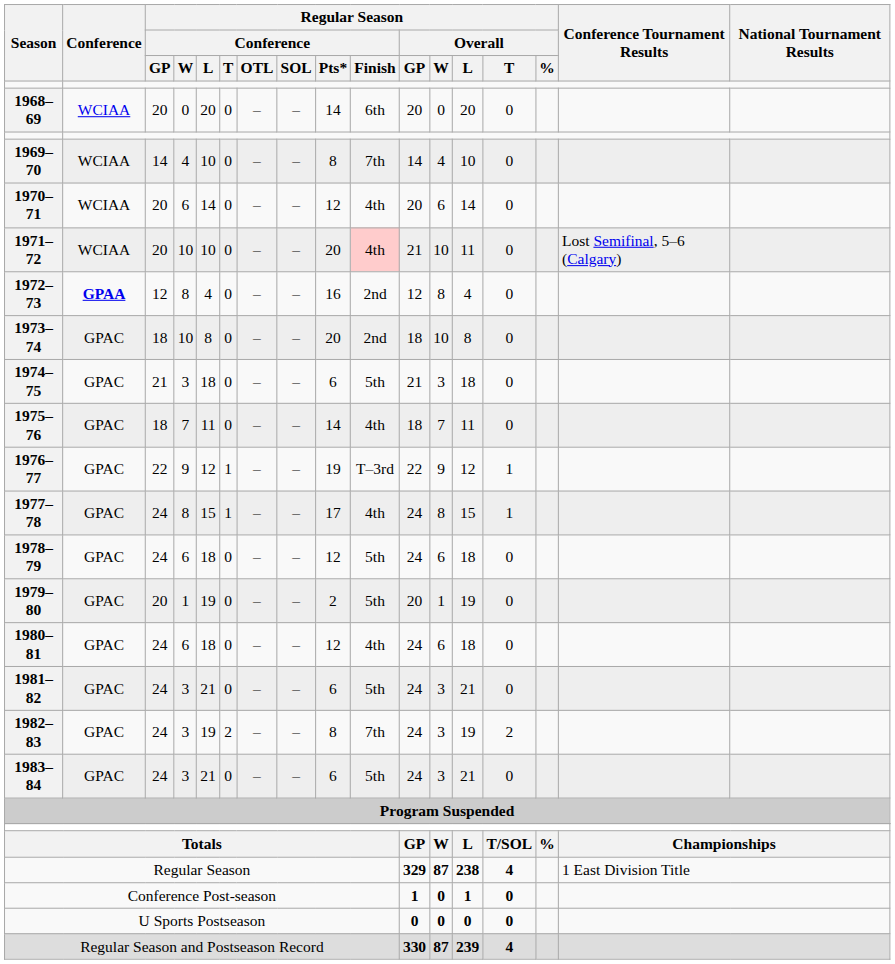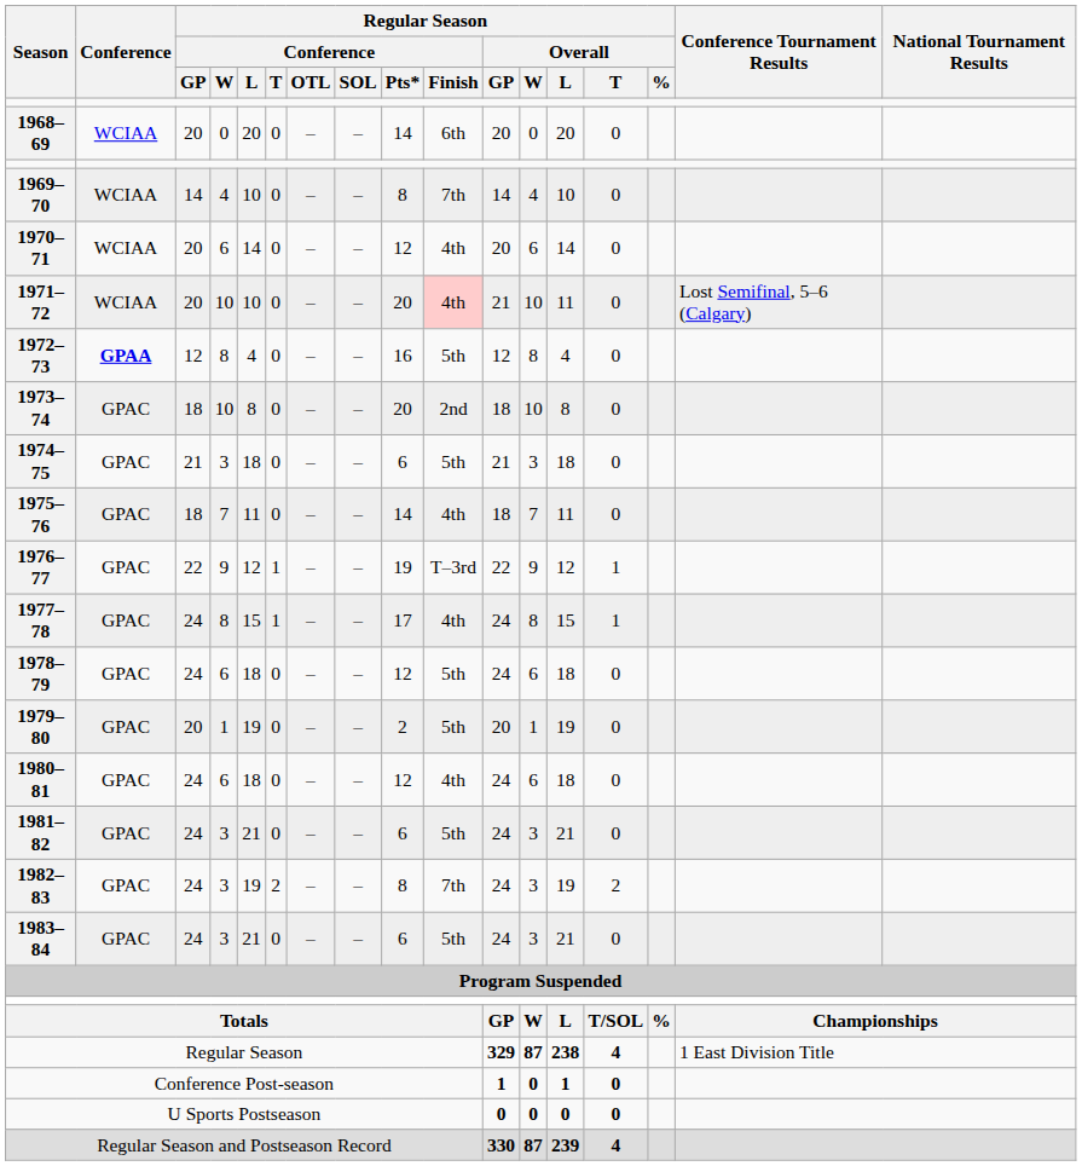1972–73 | Regular Season / Conference / Finish: 2nd -> 5th
